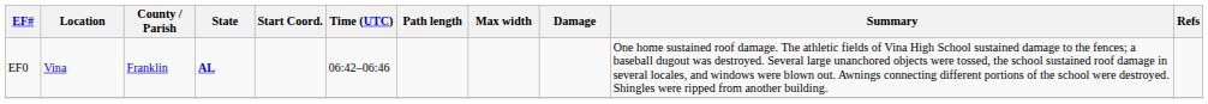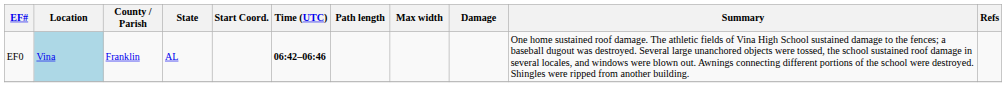EF0 | Location: no background -> lightblue background
EF0 | State: bold -> normal
EF0 | Time (UTC): normal -> bold
